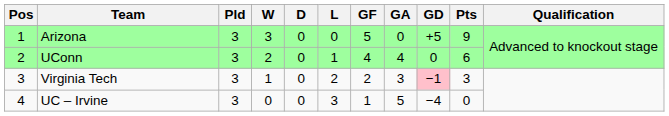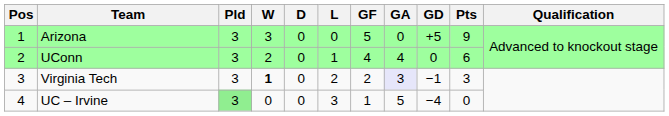Virginia Tech | W: normal -> bold
Virginia Tech | GA: no background -> lavender background
Virginia Tech | GD: pink background -> no background
UC – Irvine | Pld: no background -> lightgreen background
